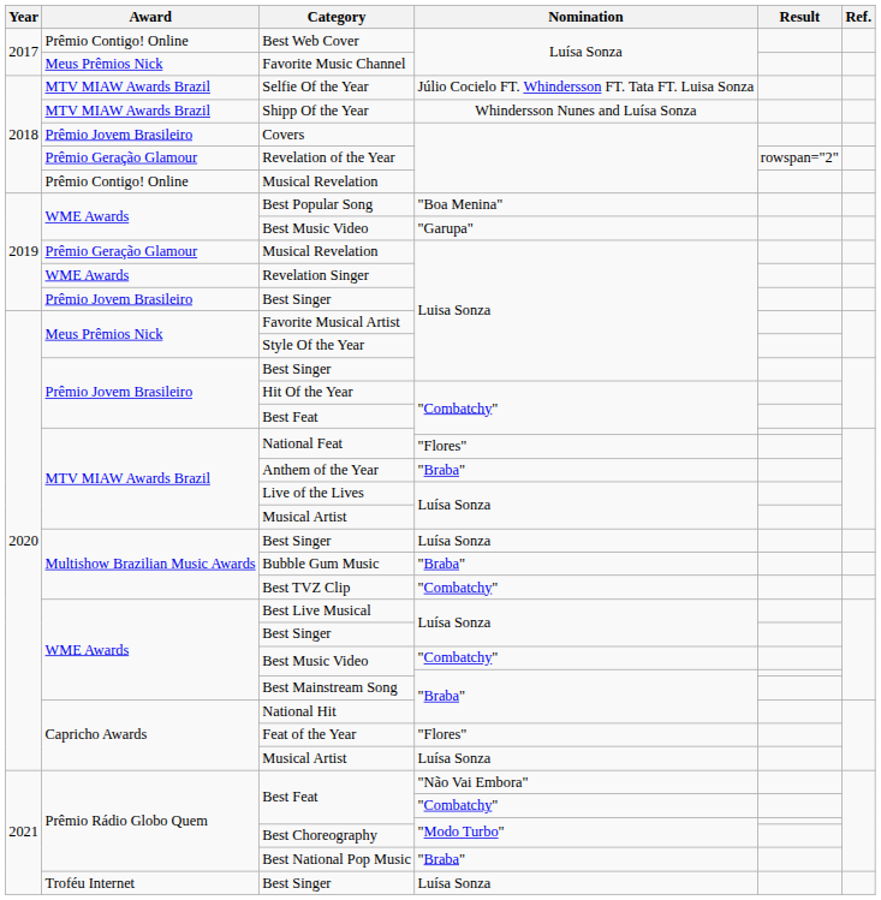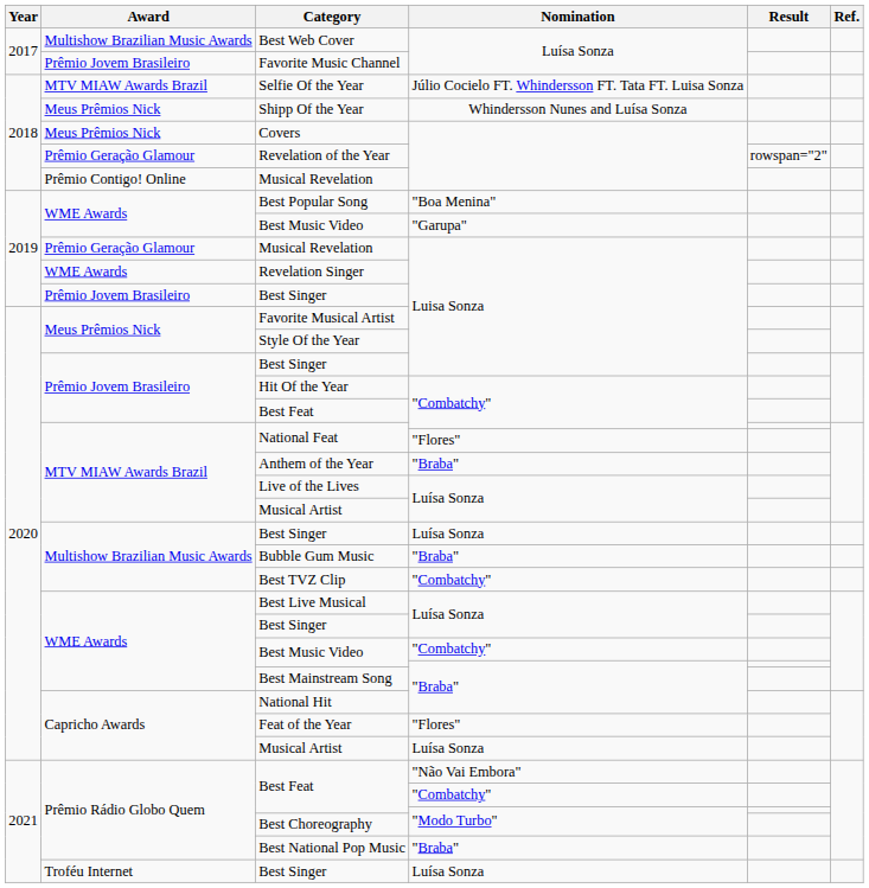Best Web Cover | Award: Prêmio Contigo! Online -> Multishow Brazilian Music Awards
Favorite Music Channel | Award: Meus Prêmios Nick -> Prêmio Jovem Brasileiro
Shipp Of the Year | Award: MTV MIAW Awards Brazil -> Meus Prêmios Nick
Covers | Award: Prêmio Jovem Brasileiro -> Meus Prêmios Nick
